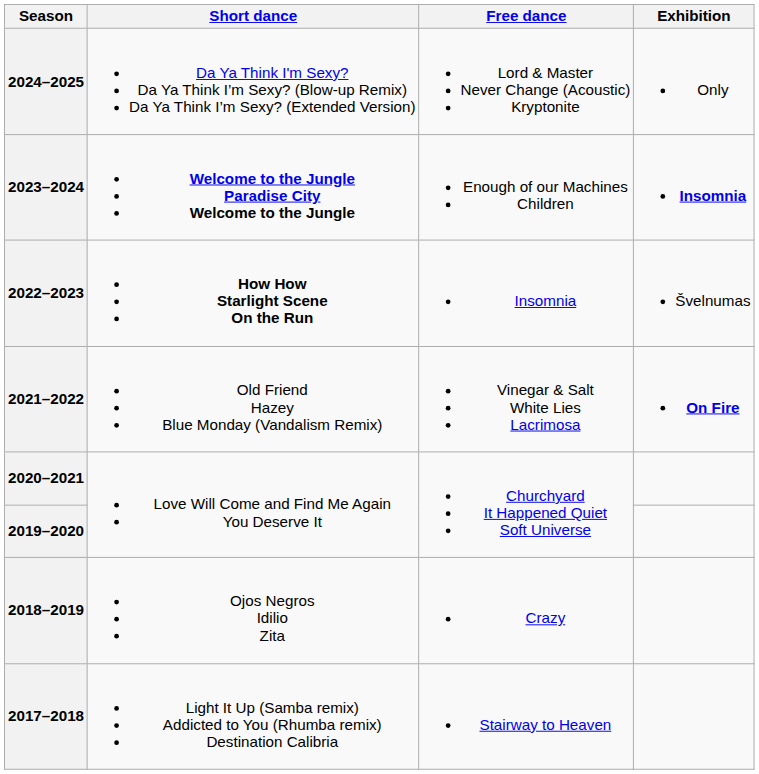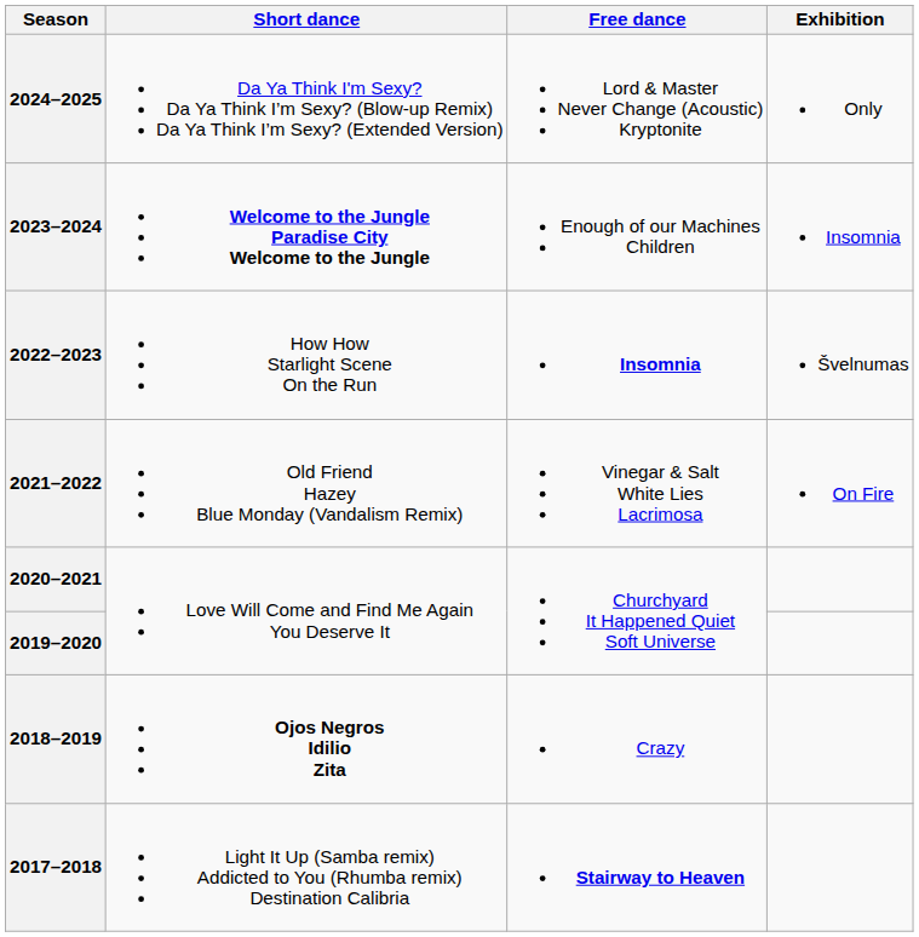2023–2024 | Exhibition: bold -> normal
2022–2023 | Short dance: bold -> normal
2022–2023 | Free dance: normal -> bold
2021–2022 | Exhibition: bold -> normal
2018–2019 | Short dance: normal -> bold
2017–2018 | Free dance: normal -> bold
